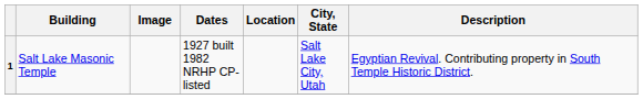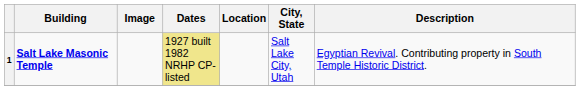1 | Building: normal -> bold
1 | Dates: no background -> khaki background
